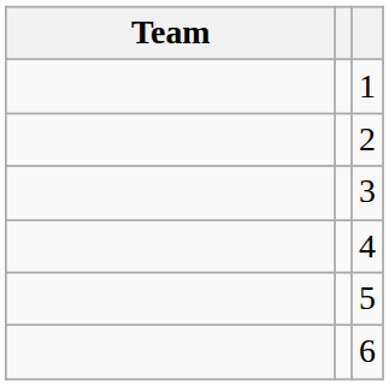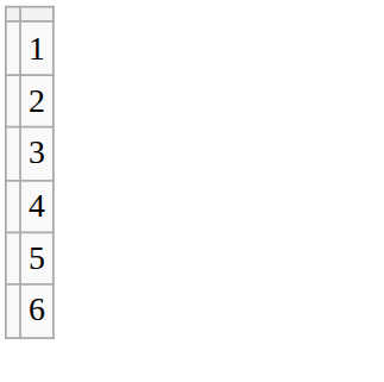- column: Team
